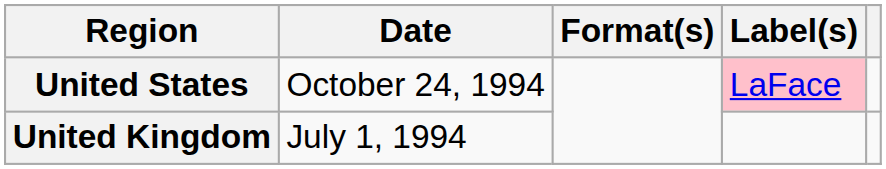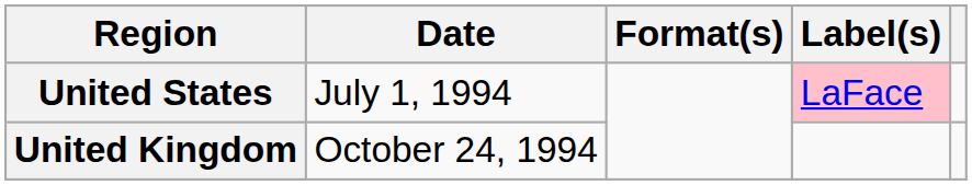United States | Date: October 24, 1994 -> July 1, 1994
United Kingdom | Date: July 1, 1994 -> October 24, 1994
